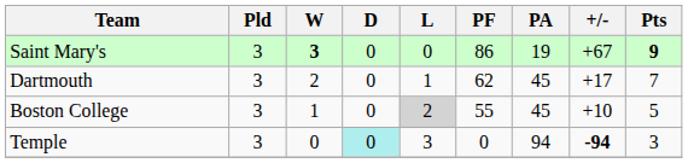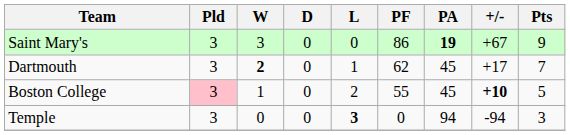Saint Mary's | W: bold -> normal
Saint Mary's | PA: normal -> bold
Saint Mary's | Pts: bold -> normal
Dartmouth | W: normal -> bold
Boston College | Pld: no background -> pink background
Boston College | L: lightgrey background -> no background
Boston College | +/-: normal -> bold
Temple | D: paleturquoise background -> no background
Temple | L: normal -> bold
Temple | +/-: bold -> normal
